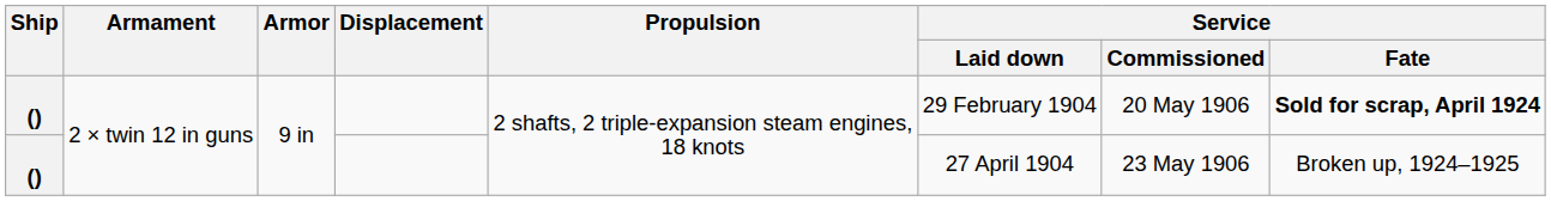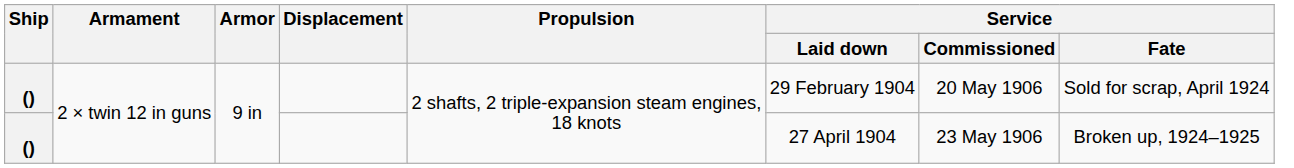row 3 | Service / Fate: bold -> normal
